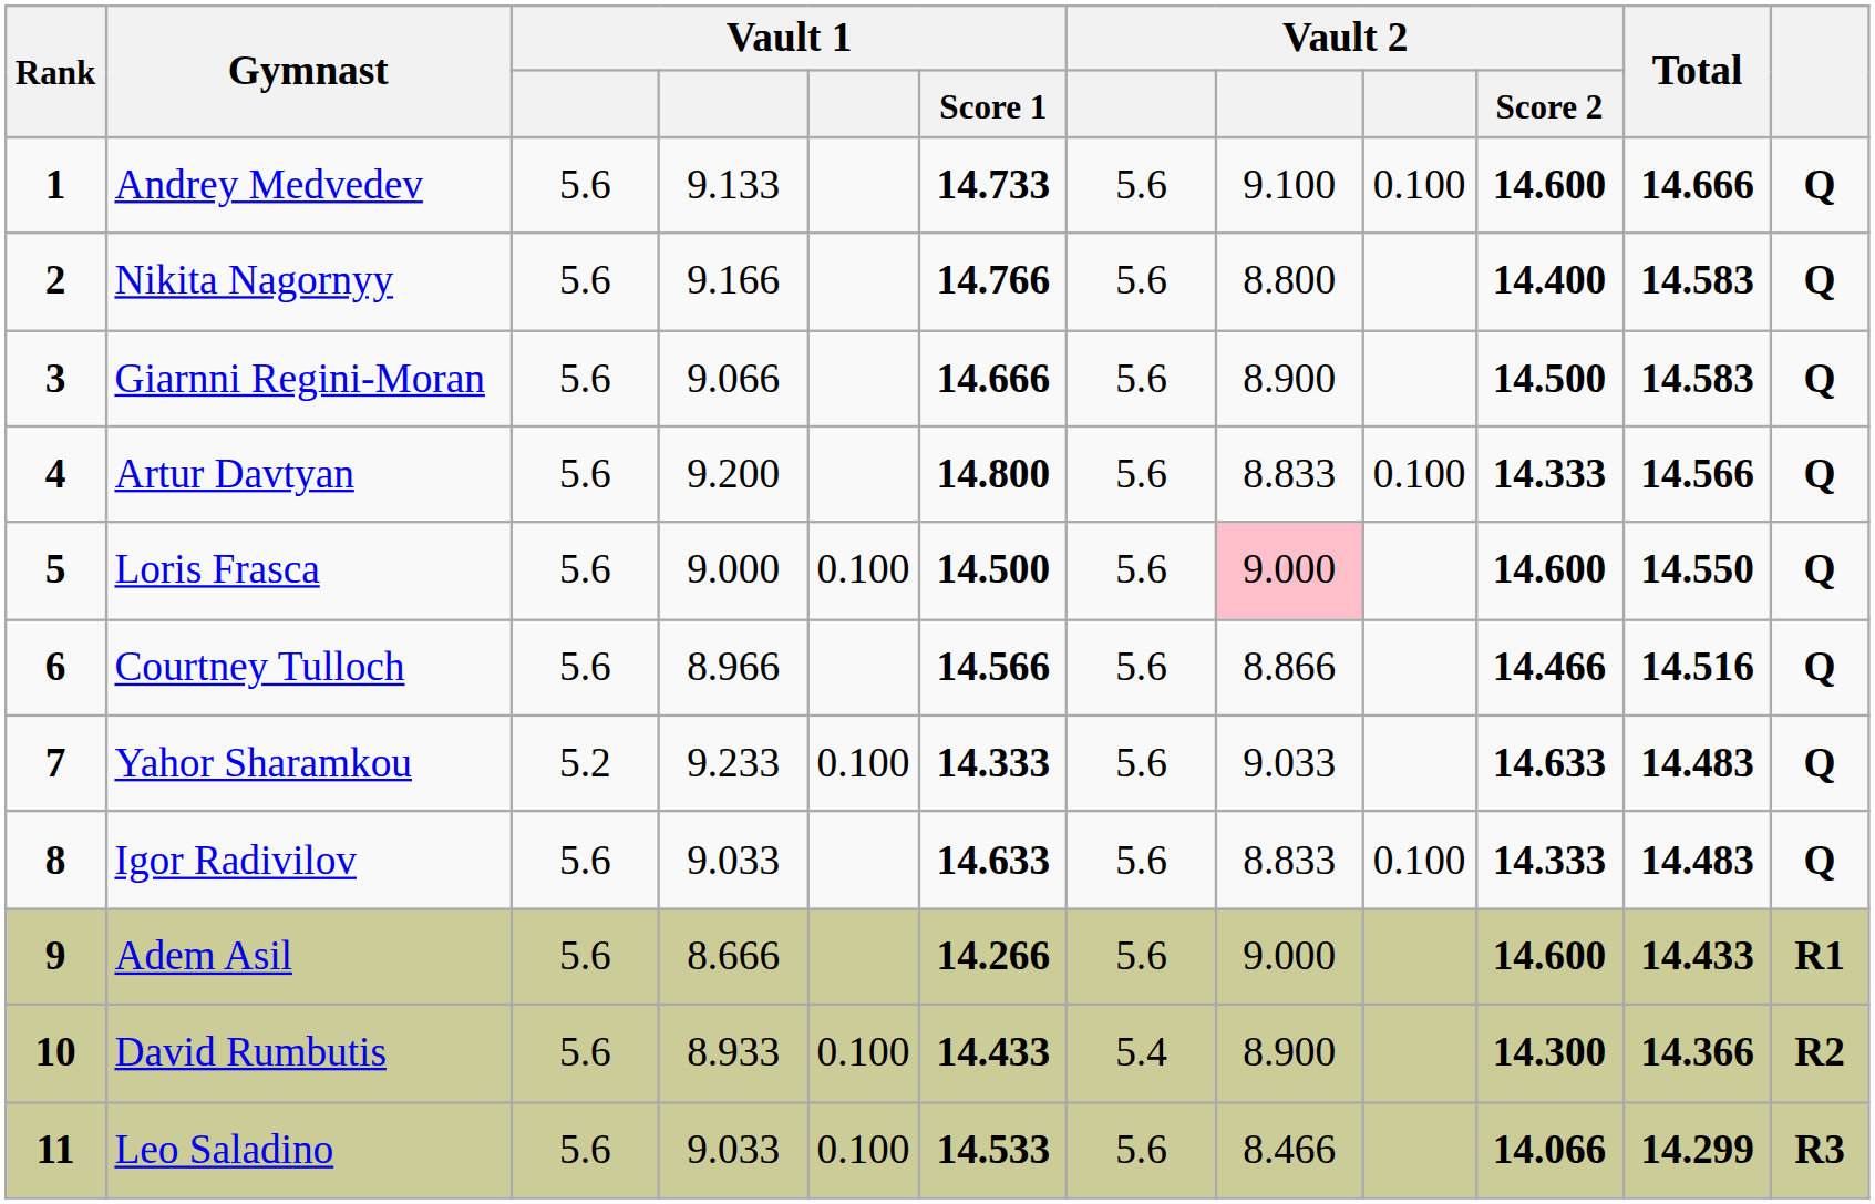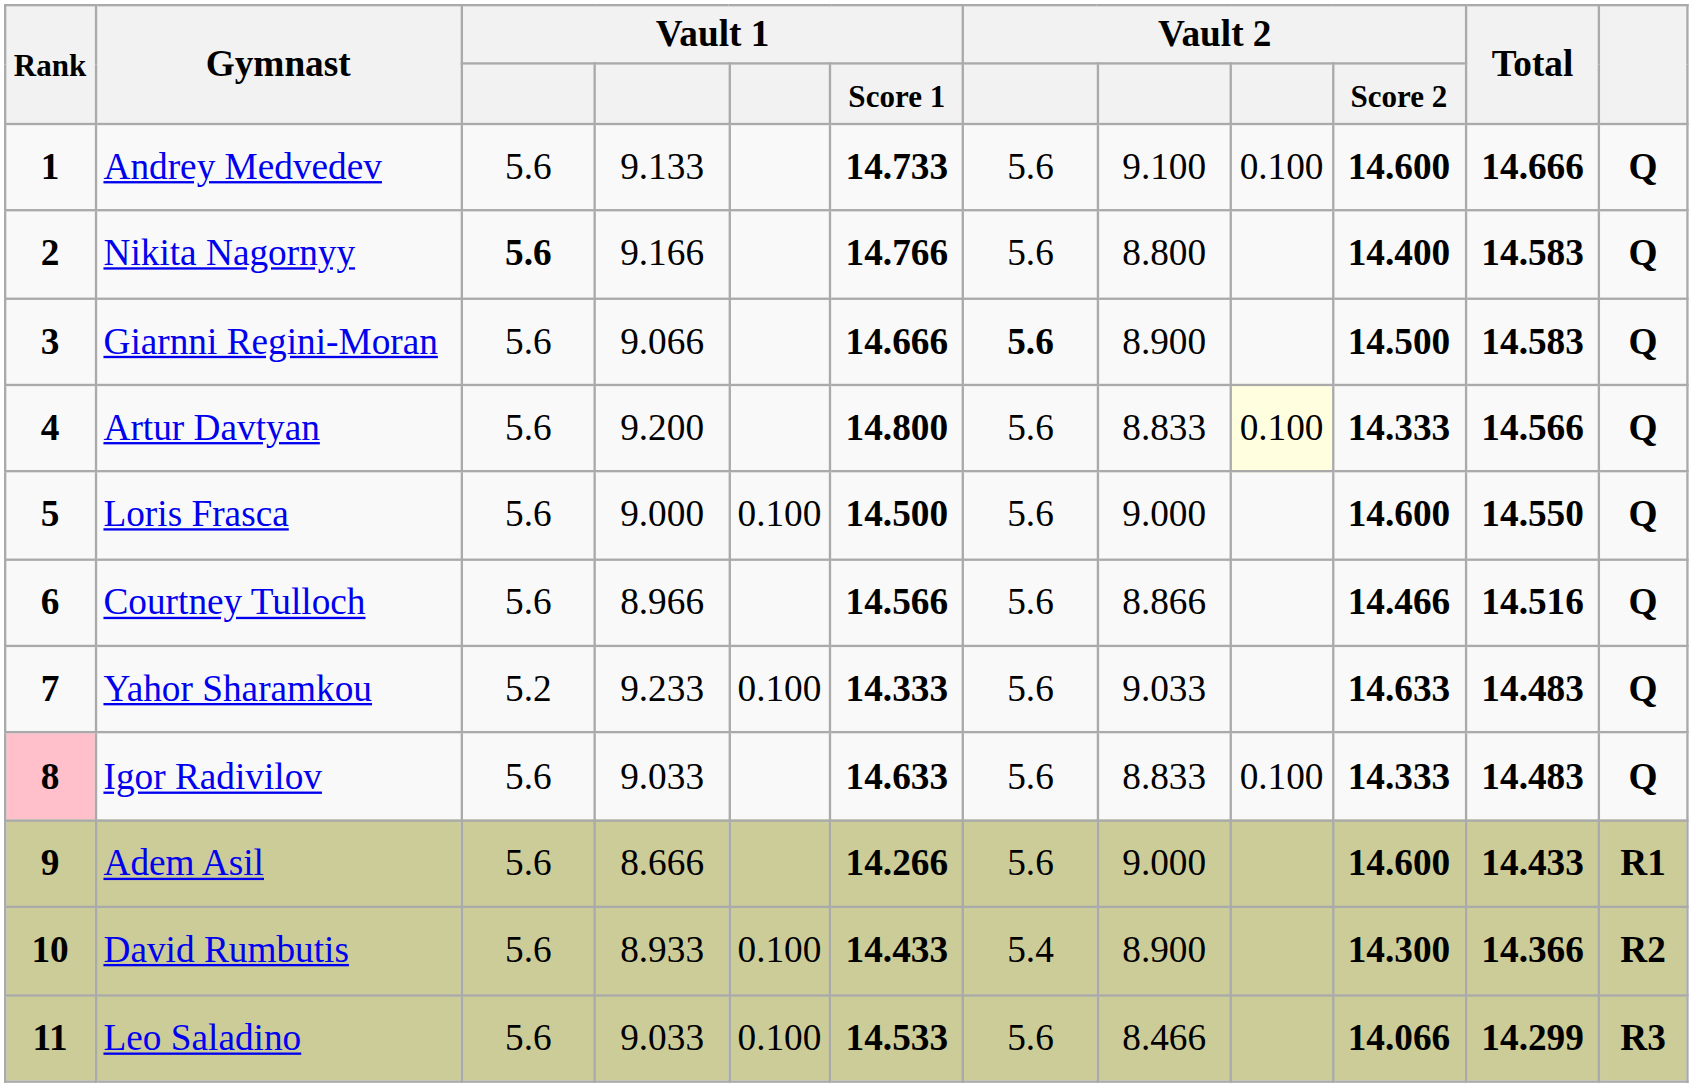Nikita Nagornyy | column 3: normal -> bold
Giarnni Regini-Moran | column 7: normal -> bold
Artur Davtyan | column 9: no background -> lightyellow background
Loris Frasca | column 8: pink background -> no background
Igor Radivilov | Rank: no background -> pink background
